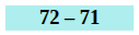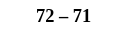row 1 | column 1: paleturquoise background -> no background
